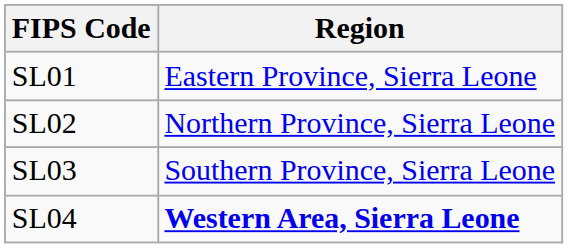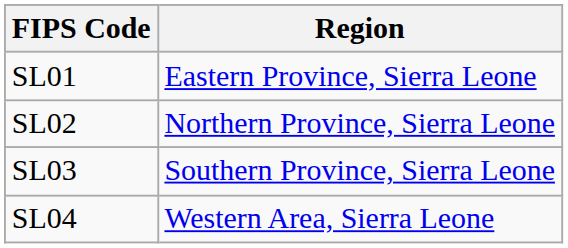SL04 | Region: bold -> normal
